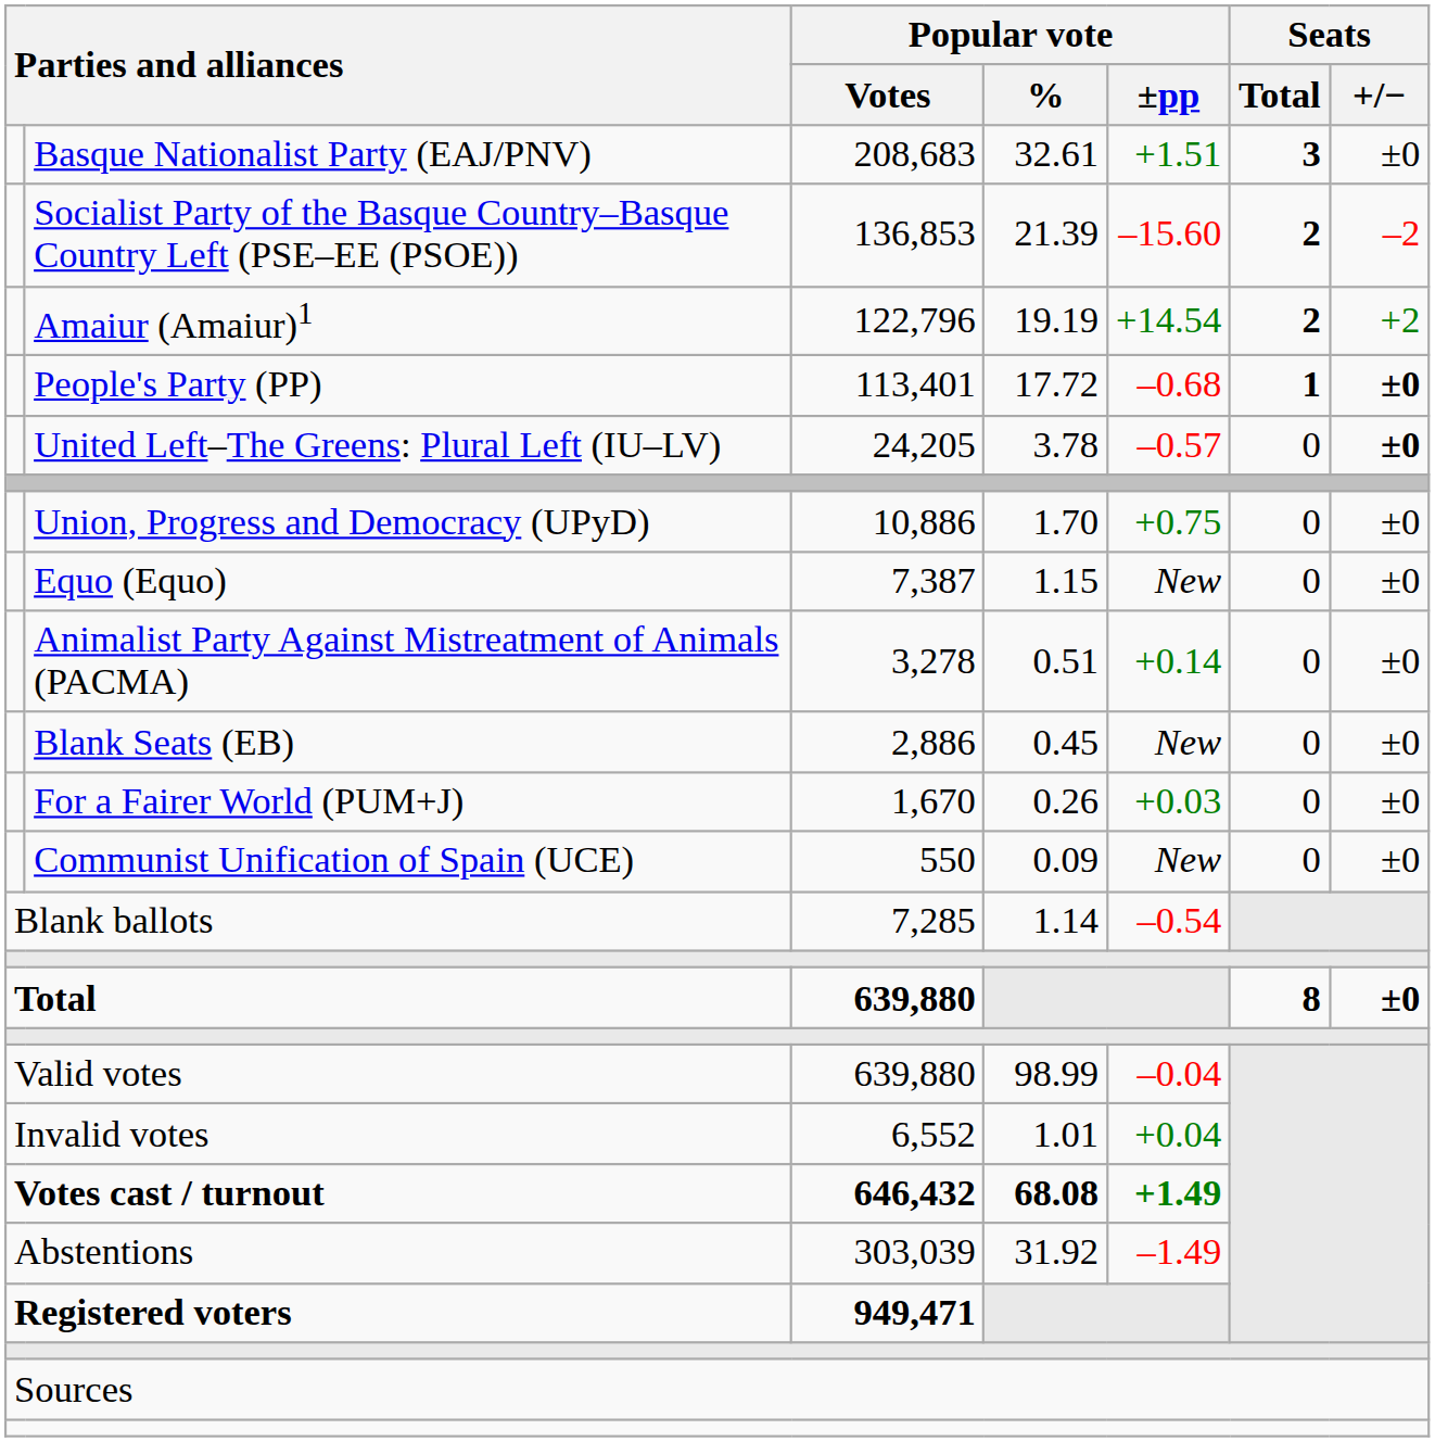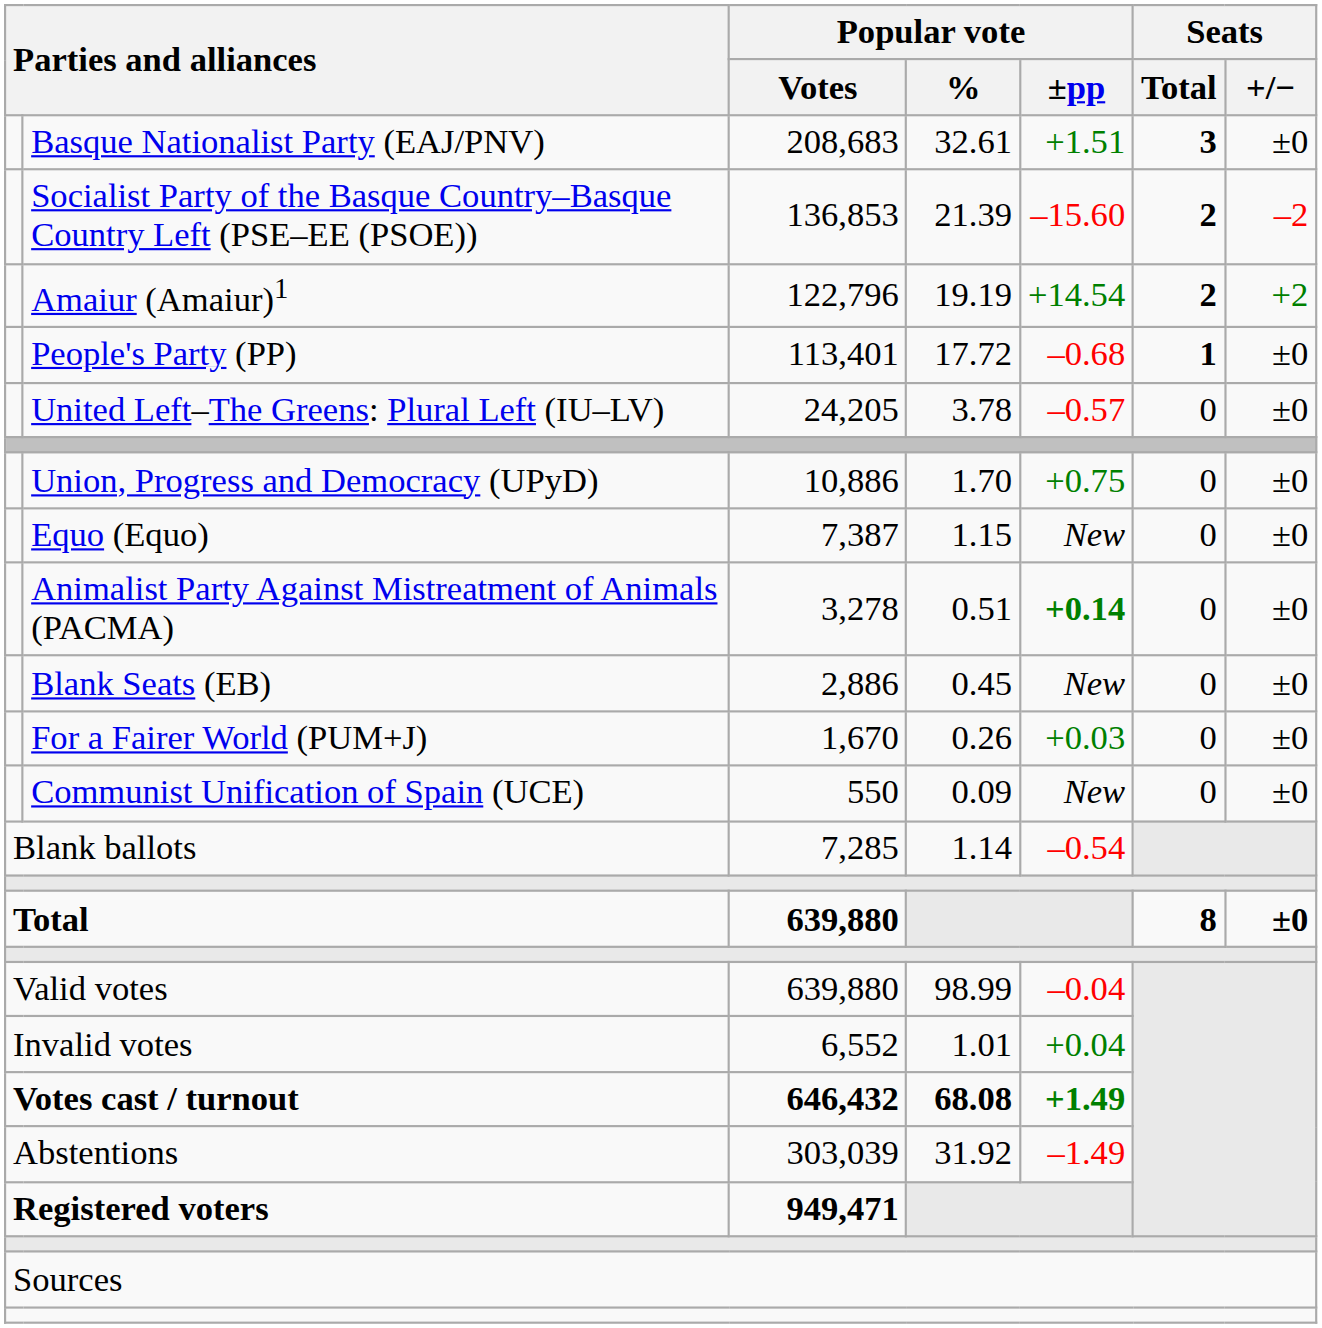People's Party (PP) | Seats / +/−: bold -> normal
United Left–The Greens: Plural Left (IU–LV) | Seats / +/−: bold -> normal
Animalist Party Against Mistreatment of Animals (PACMA) | Popular vote / ±pp: normal -> bold
